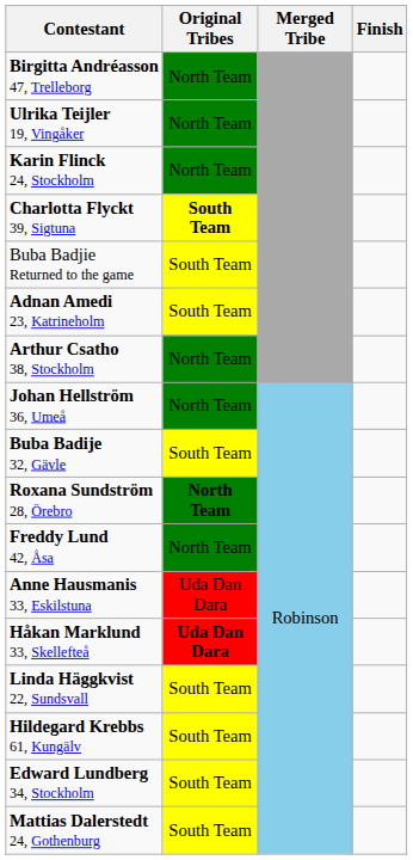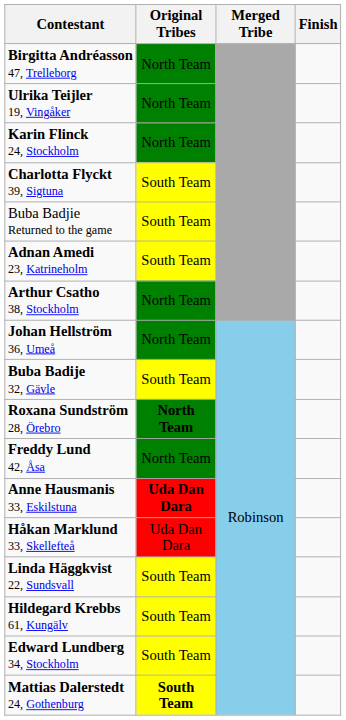Charlotta Flyckt 39, Sigtuna | Original Tribes: bold -> normal
Anne Hausmanis 33, Eskilstuna | Original Tribes: normal -> bold
Håkan Marklund 33, Skellefteå | Original Tribes: bold -> normal
Mattias Dalerstedt 24, Gothenburg | Original Tribes: normal -> bold
